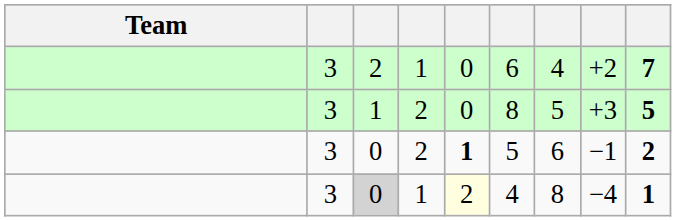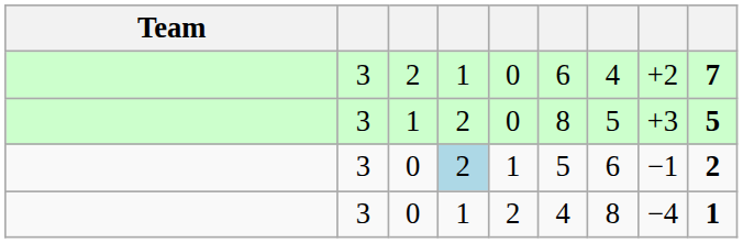row 4 | column 4: no background -> lightblue background
row 4 | column 5: bold -> normal
row 5 | column 3: lightgrey background -> no background
row 5 | column 5: lightyellow background -> no background
